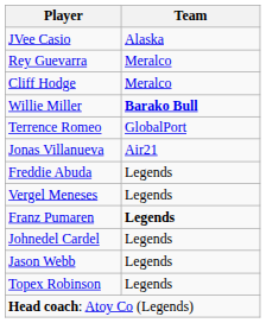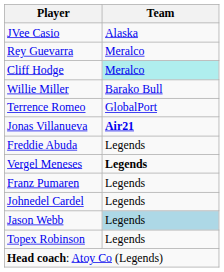Cliff Hodge | Team: no background -> paleturquoise background
Willie Miller | Team: bold -> normal
Jonas Villanueva | Team: normal -> bold
Vergel Meneses | Team: normal -> bold
Franz Pumaren | Team: bold -> normal
Jason Webb | Team: no background -> lightblue background
